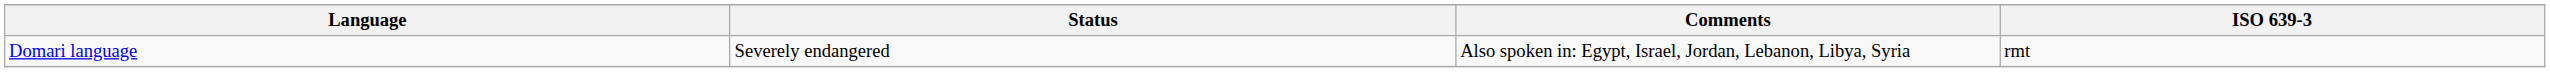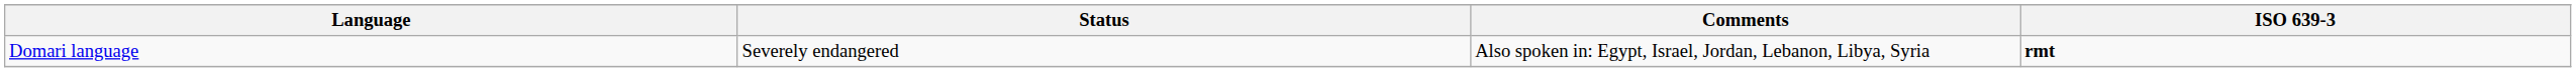Domari language | ISO 639-3: normal -> bold
